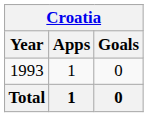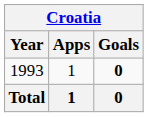1993 | Goals: normal -> bold
